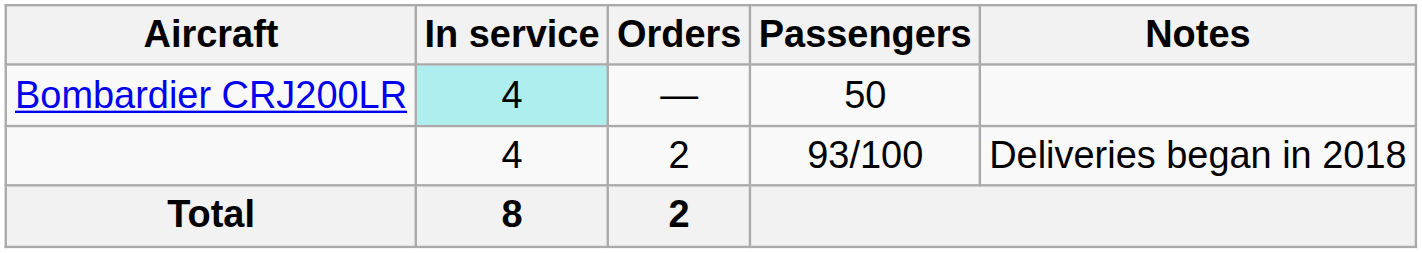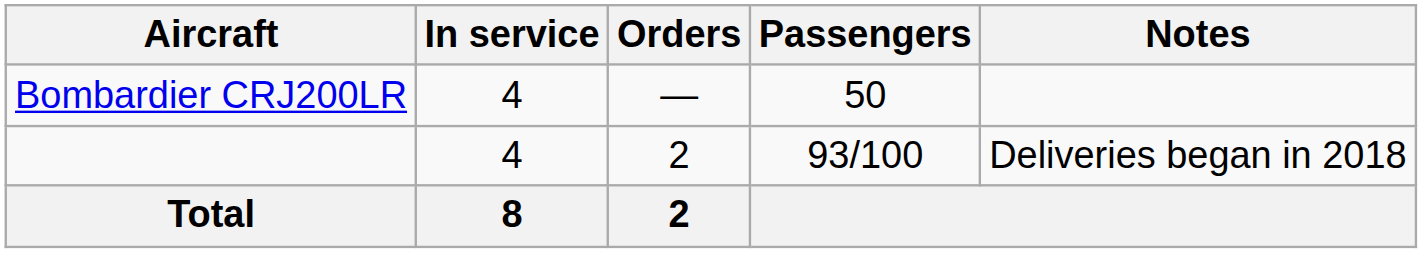Bombardier CRJ200LR | In service: paleturquoise background -> no background
